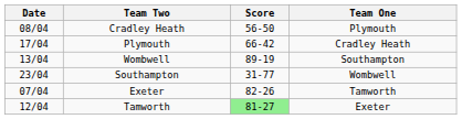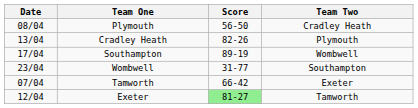columns swapped: Team One <-> Team Two
row 3 | Date: 17/04 -> 13/04
row 3 | Score: 66-42 -> 82-26
row 4 | Date: 13/04 -> 17/04
row 6 | Score: 82-26 -> 66-42
